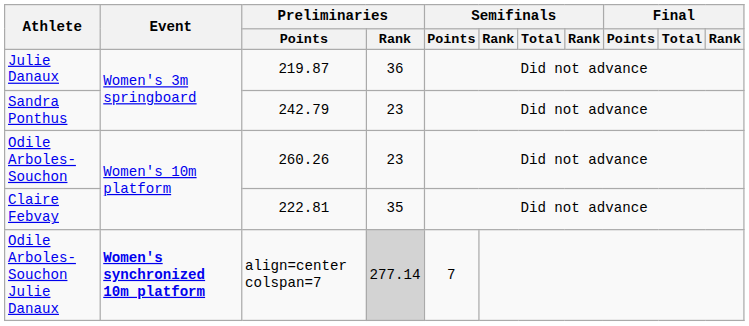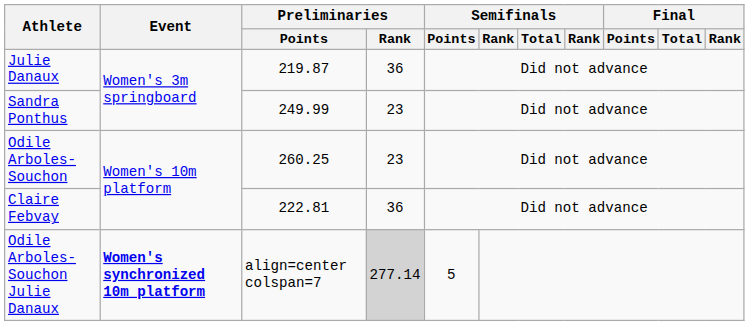Sandra Ponthus | Preliminaries / Points: 242.79 -> 249.99
Odile Arboles-Souchon | Preliminaries / Points: 260.26 -> 260.25
Claire Febvay | Preliminaries / Rank: 35 -> 36
Odile Arboles-Souchon Julie Danaux | Semifinals / Points: 7 -> 5
